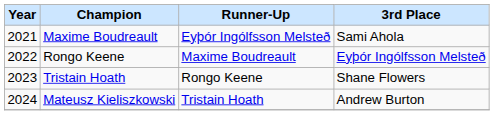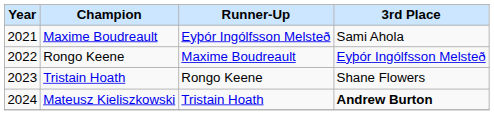Mateusz Kieliszkowski | 3rd Place: normal -> bold
